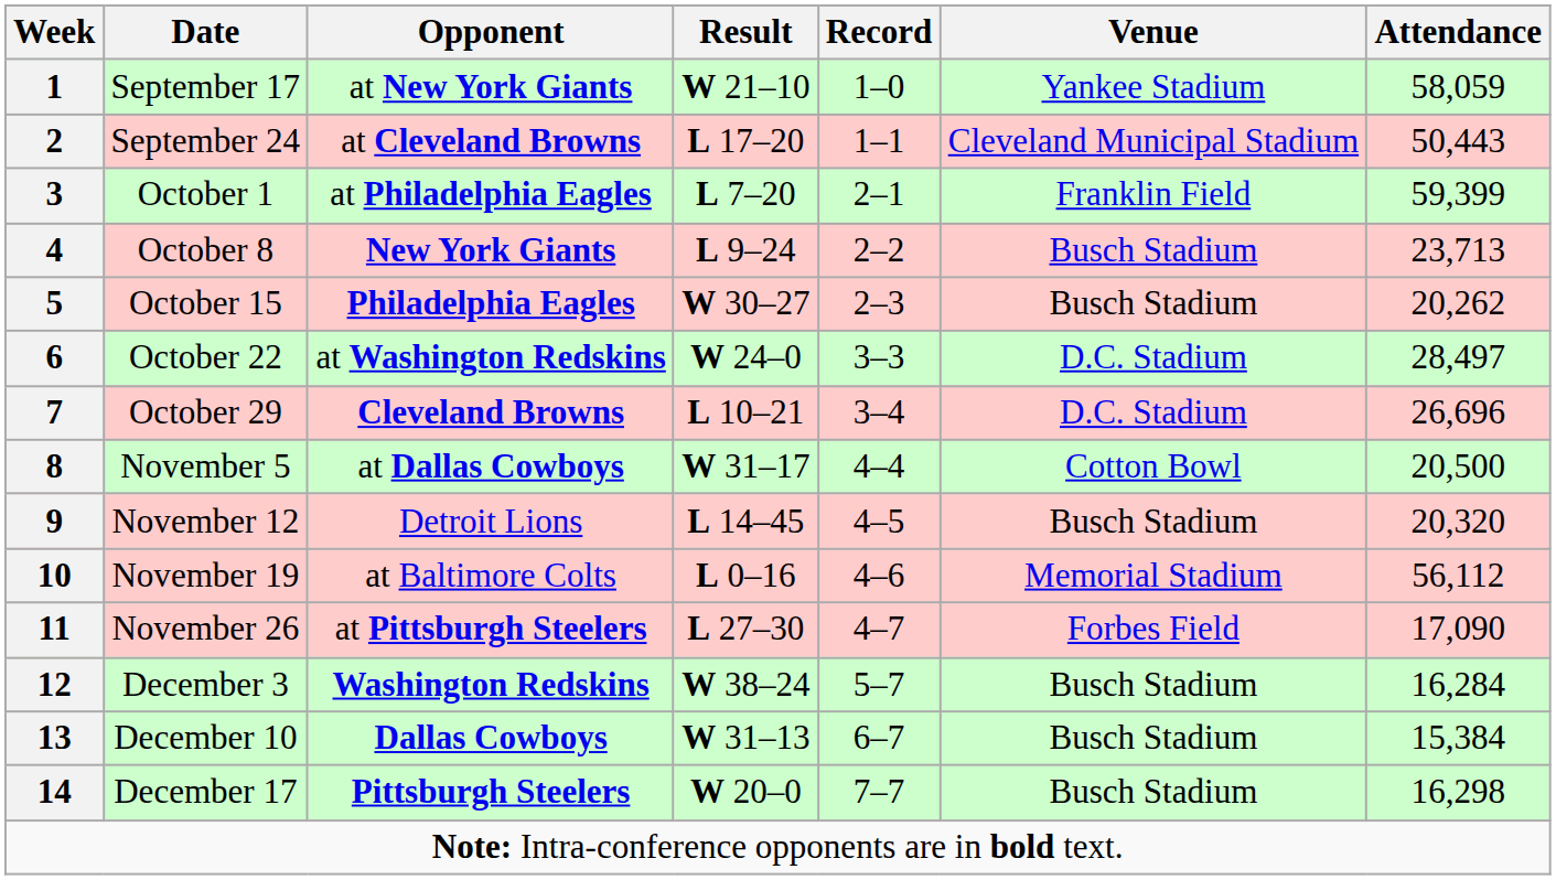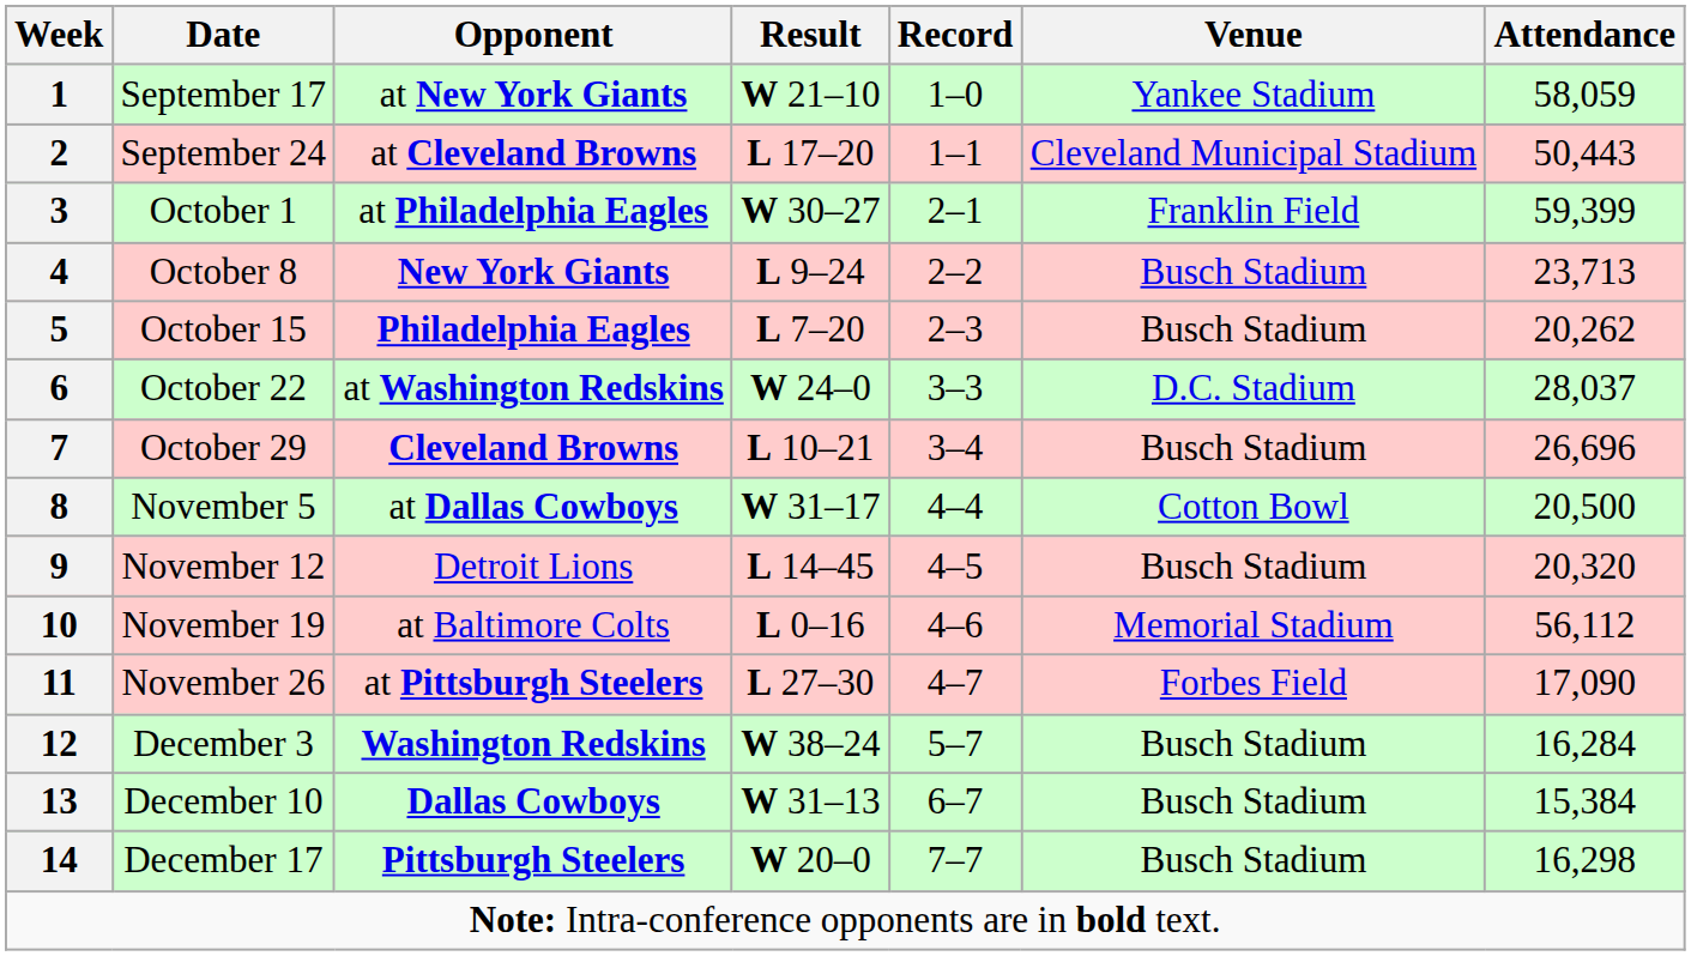3 | Result: L 7–20 -> W 30–27
5 | Result: W 30–27 -> L 7–20
6 | Attendance: 28,497 -> 28,037
7 | Venue: D.C. Stadium -> Busch Stadium
